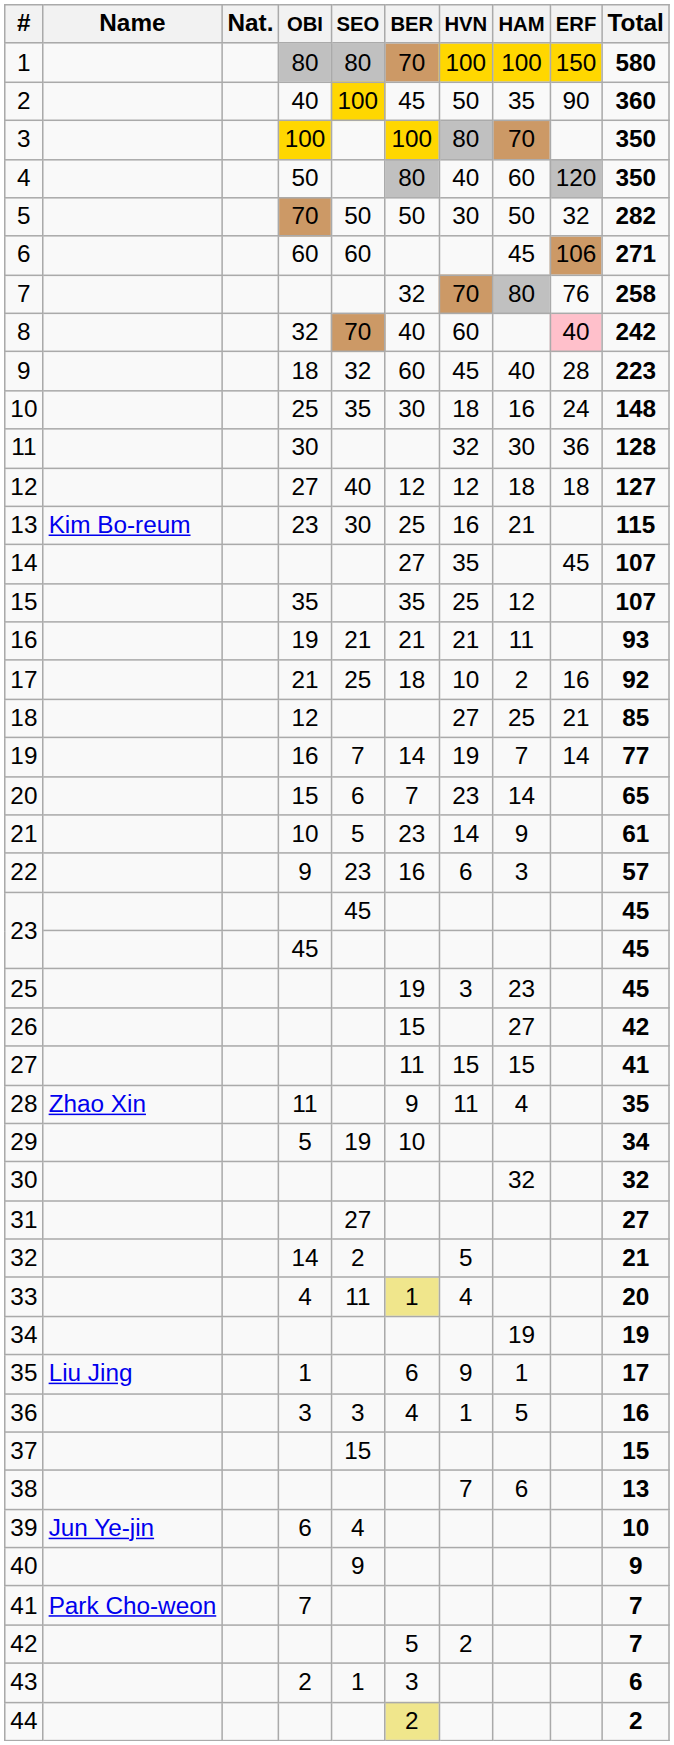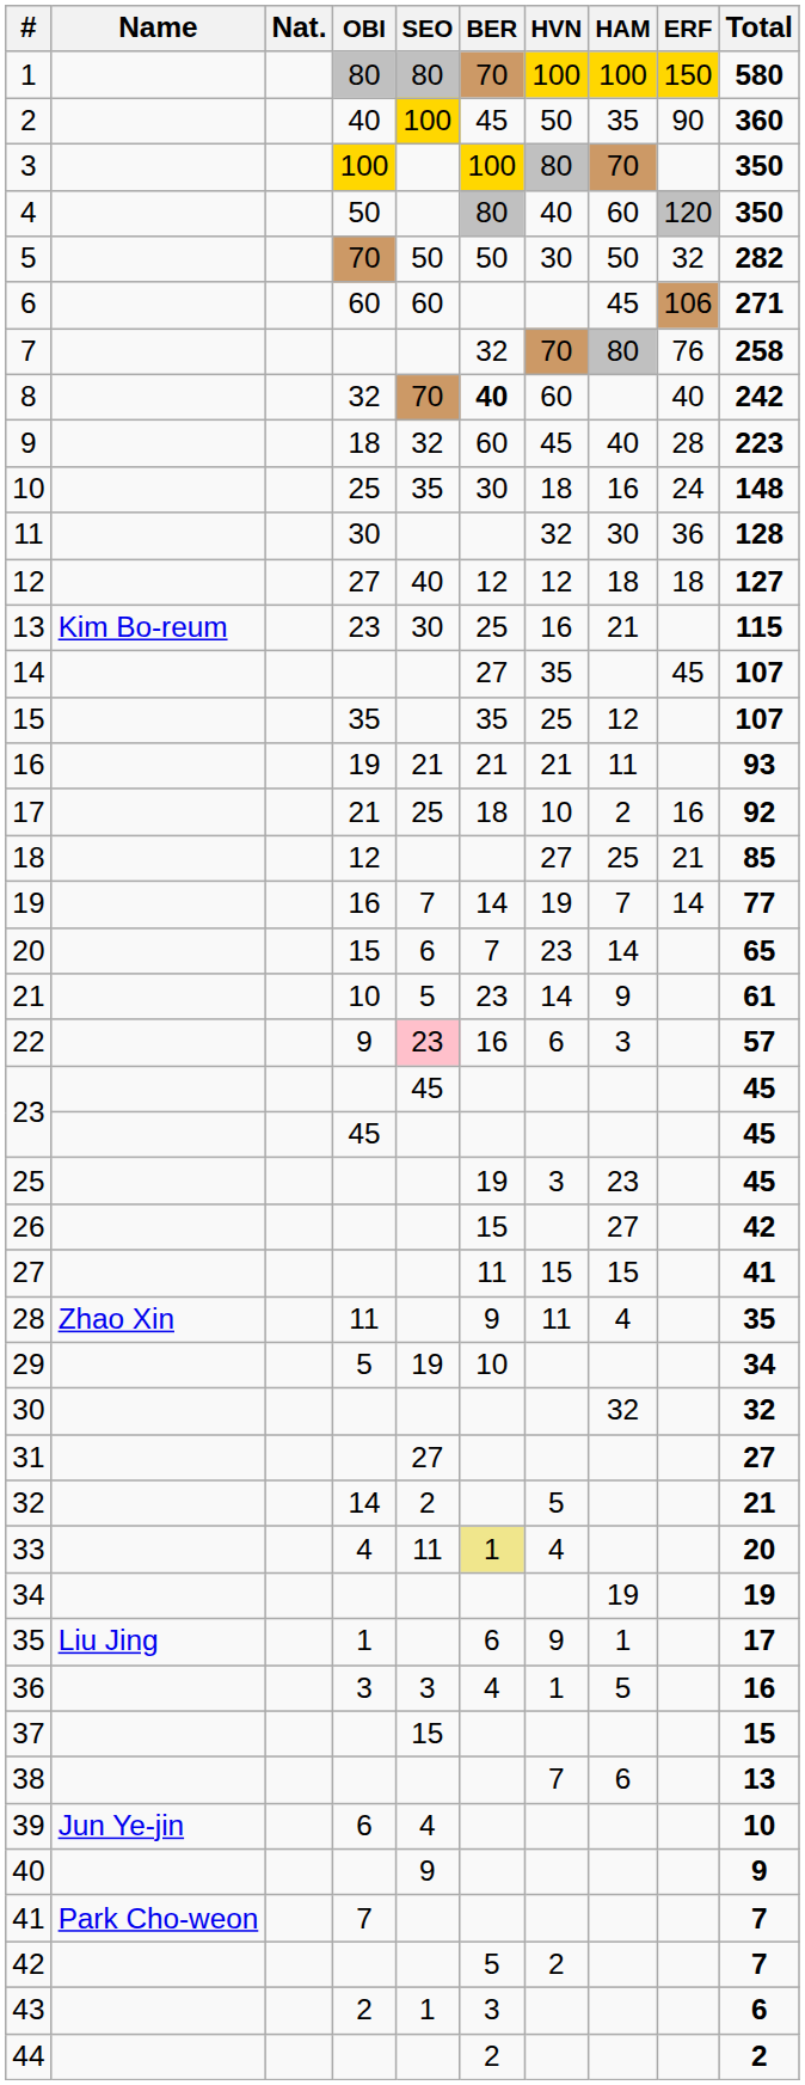8 | BER: normal -> bold
8 | ERF: pink background -> no background
22 | SEO: no background -> pink background
44 | BER: khaki background -> no background
